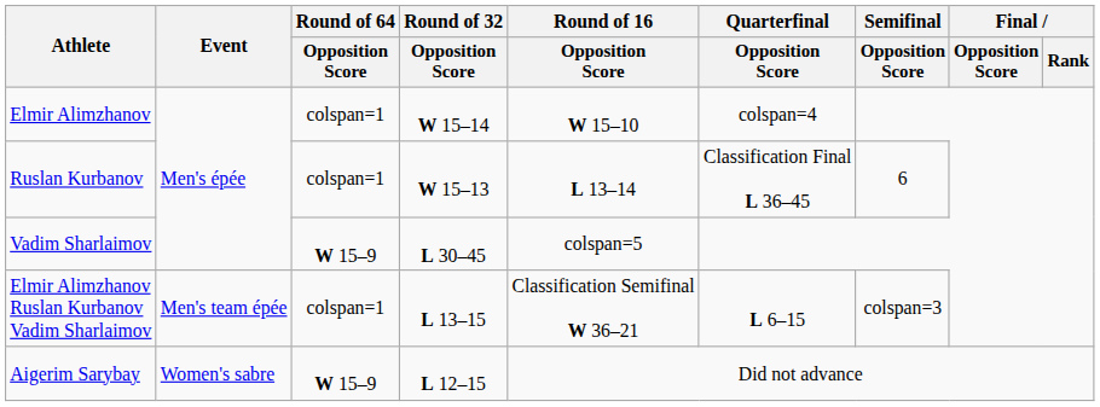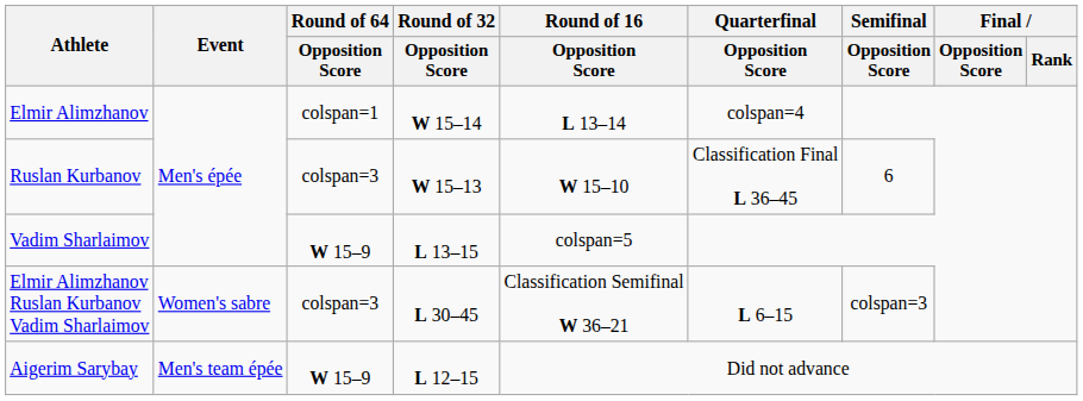Elmir Alimzhanov | Round of 16 / Opposition Score: W 15–10 -> L 13–14
Ruslan Kurbanov | Round of 64 / Opposition Score: colspan=1 -> colspan=3
Ruslan Kurbanov | Round of 16 / Opposition Score: L 13–14 -> W 15–10
Vadim Sharlaimov | Round of 32 / Opposition Score: L 30–45 -> L 13–15
Elmir Alimzhanov Ruslan Kurbanov Vadim Sharlaimov | Event: Men's team épée -> Women's sabre
Elmir Alimzhanov Ruslan Kurbanov Vadim Sharlaimov | Round of 64 / Opposition Score: colspan=1 -> colspan=3
Elmir Alimzhanov Ruslan Kurbanov Vadim Sharlaimov | Round of 32 / Opposition Score: L 13–15 -> L 30–45
Aigerim Sarybay | Event: Women's sabre -> Men's team épée
